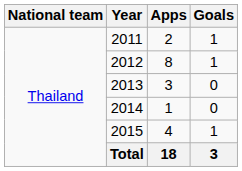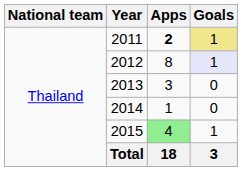2011 | Apps: normal -> bold
2011 | Goals: no background -> khaki background
2012 | Goals: no background -> lavender background
2015 | Apps: no background -> lightgreen background
